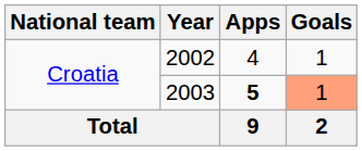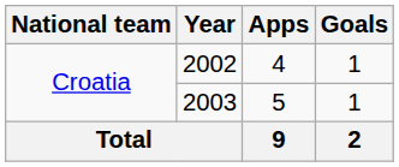2003 | Apps: bold -> normal
2003 | Goals: lightsalmon background -> no background
